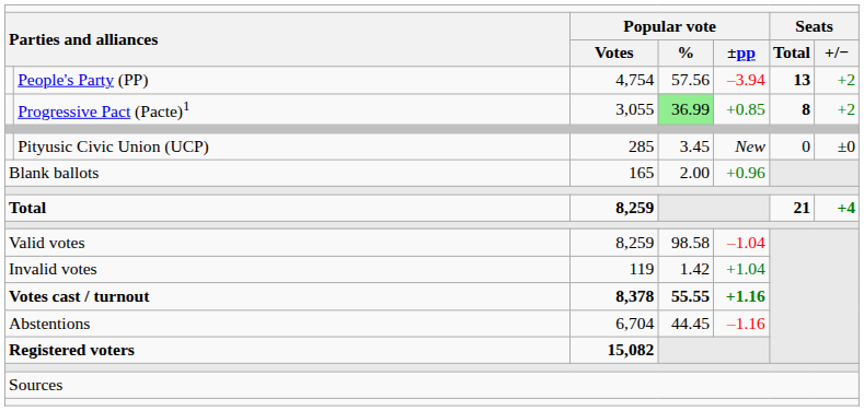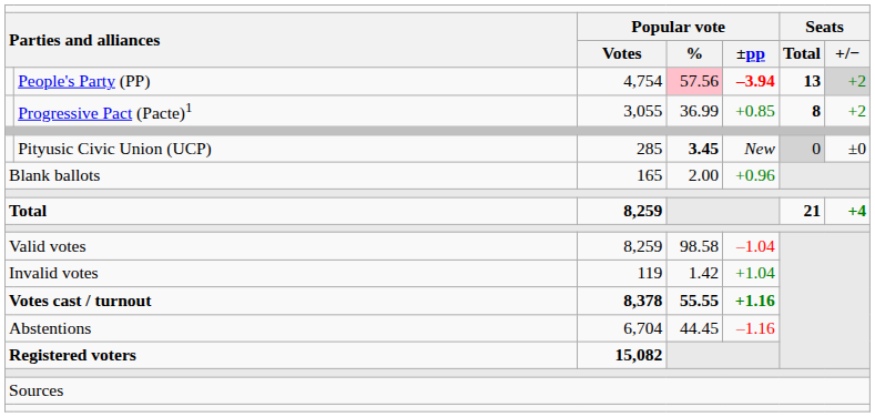People's Party (PP) | column 4: no background -> pink background
People's Party (PP) | column 5: normal -> bold
People's Party (PP) | column 7: no background -> lightgrey background
Progressive Pact (Pacte)1 | column 4: lightgreen background -> no background
Pityusic Civic Union (UCP) | column 4: normal -> bold
Pityusic Civic Union (UCP) | column 6: no background -> lightgrey background
